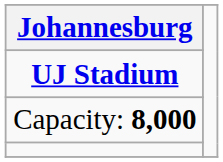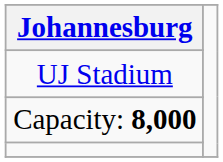UJ Stadium | Johannesburg: bold -> normal
